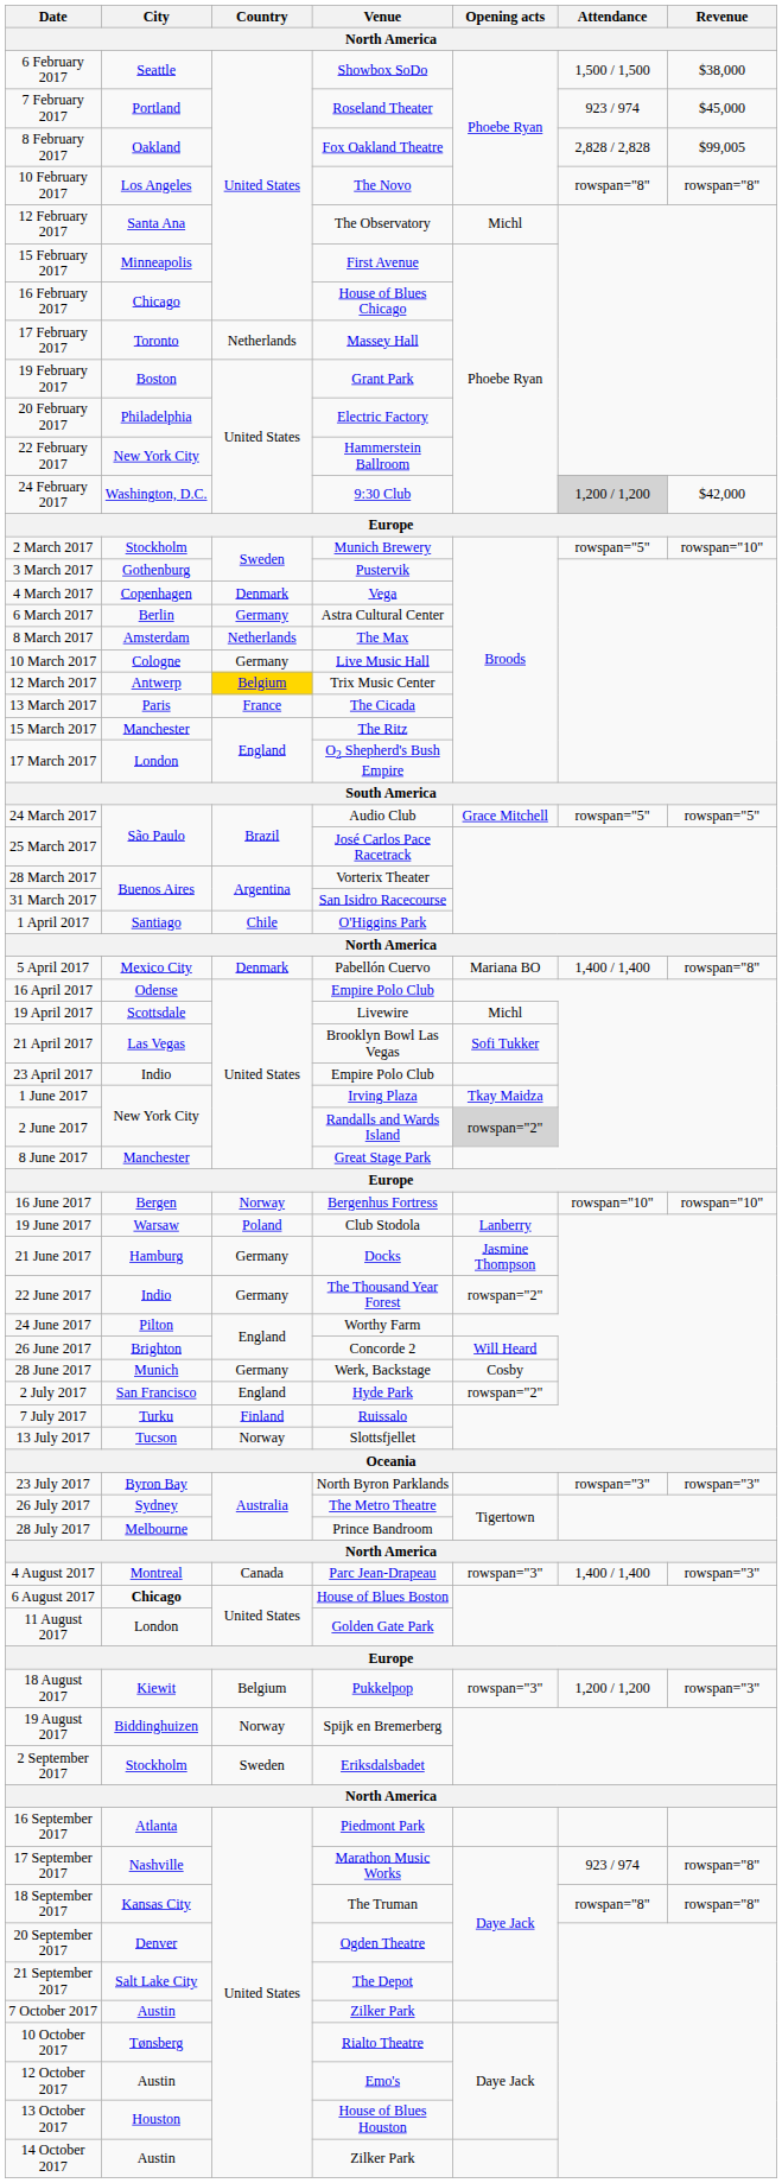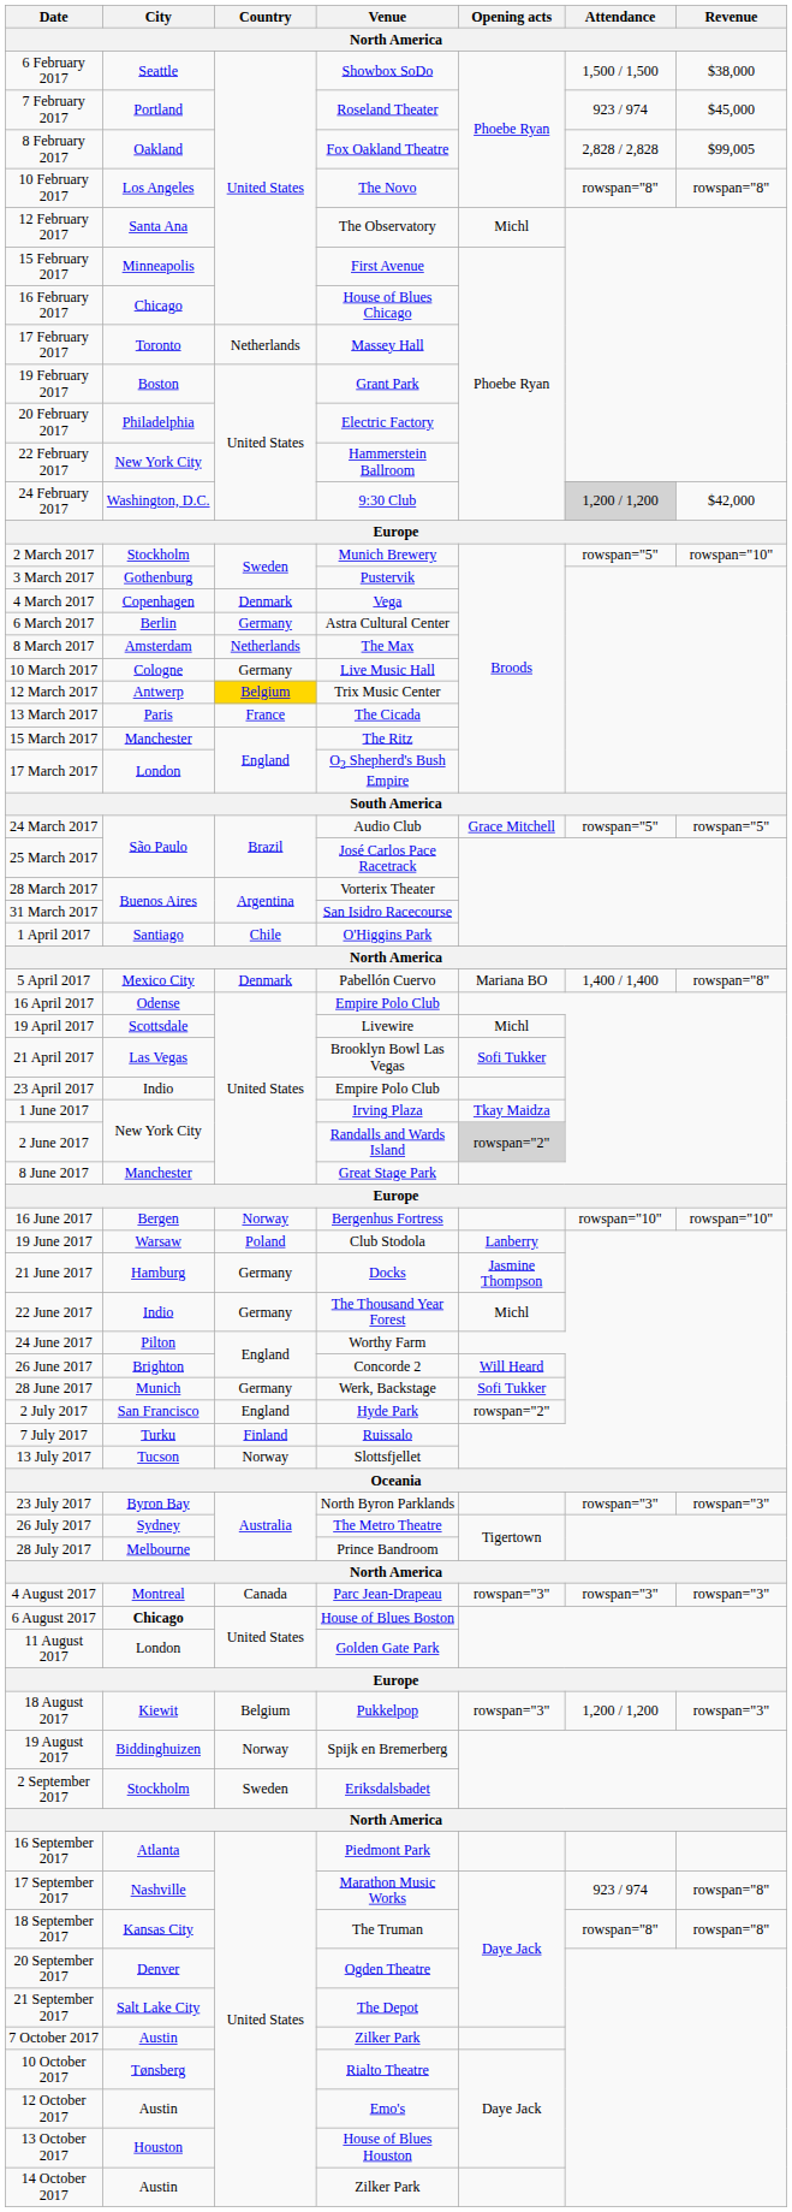22 June 2017 | Opening acts: rowspan="2" -> Michl
28 June 2017 | Opening acts: Cosby -> Sofi Tukker
4 August 2017 | Attendance: 1,400 / 1,400 -> rowspan="3"
